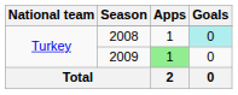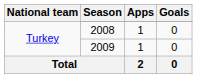2008 | Goals: paleturquoise background -> no background
2009 | Apps: lightgreen background -> no background
